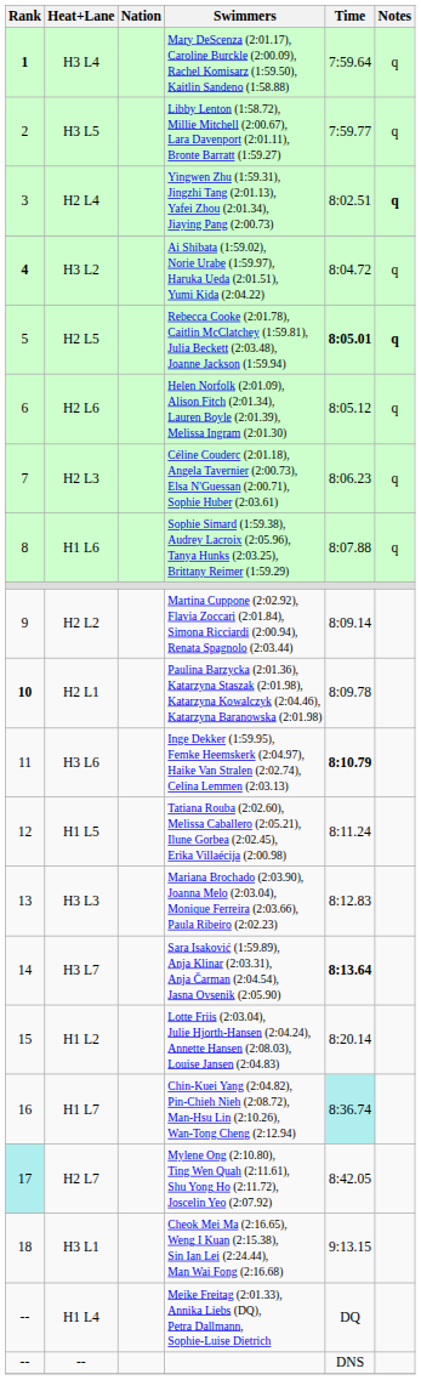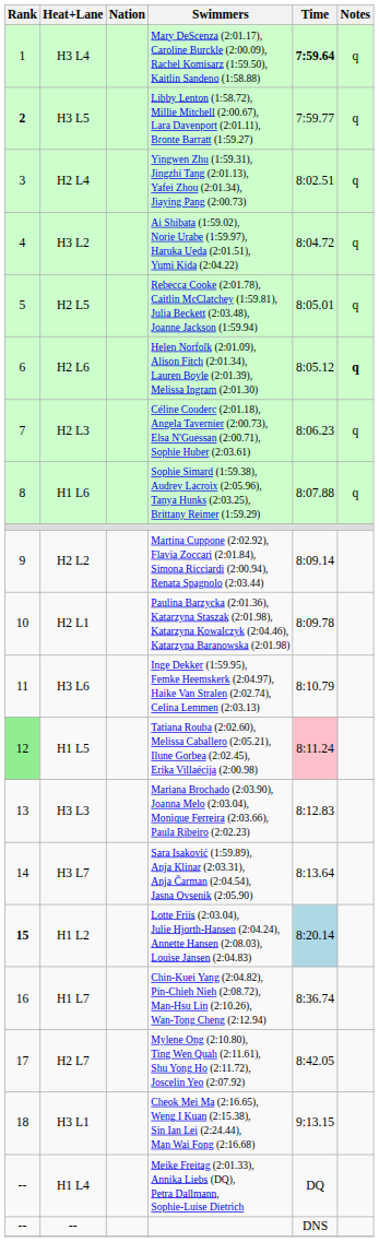H3 L4 | Rank: bold -> normal
H3 L4 | Time: normal -> bold
H3 L5 | Rank: normal -> bold
H2 L4 | Notes: bold -> normal
H3 L2 | Rank: bold -> normal
H2 L5 | Time: bold -> normal
H2 L5 | Notes: bold -> normal
H2 L6 | Notes: normal -> bold
H2 L1 | Rank: bold -> normal
H3 L6 | Time: bold -> normal
H1 L5 | Rank: no background -> lightgreen background
H1 L5 | Time: no background -> pink background
H3 L7 | Time: bold -> normal
H1 L2 | Rank: normal -> bold
H1 L2 | Time: no background -> lightblue background
H1 L7 | Time: paleturquoise background -> no background
H2 L7 | Rank: paleturquoise background -> no background
